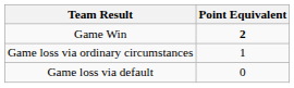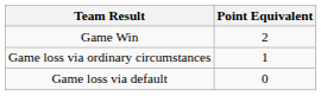Game Win | Point Equivalent: bold -> normal
